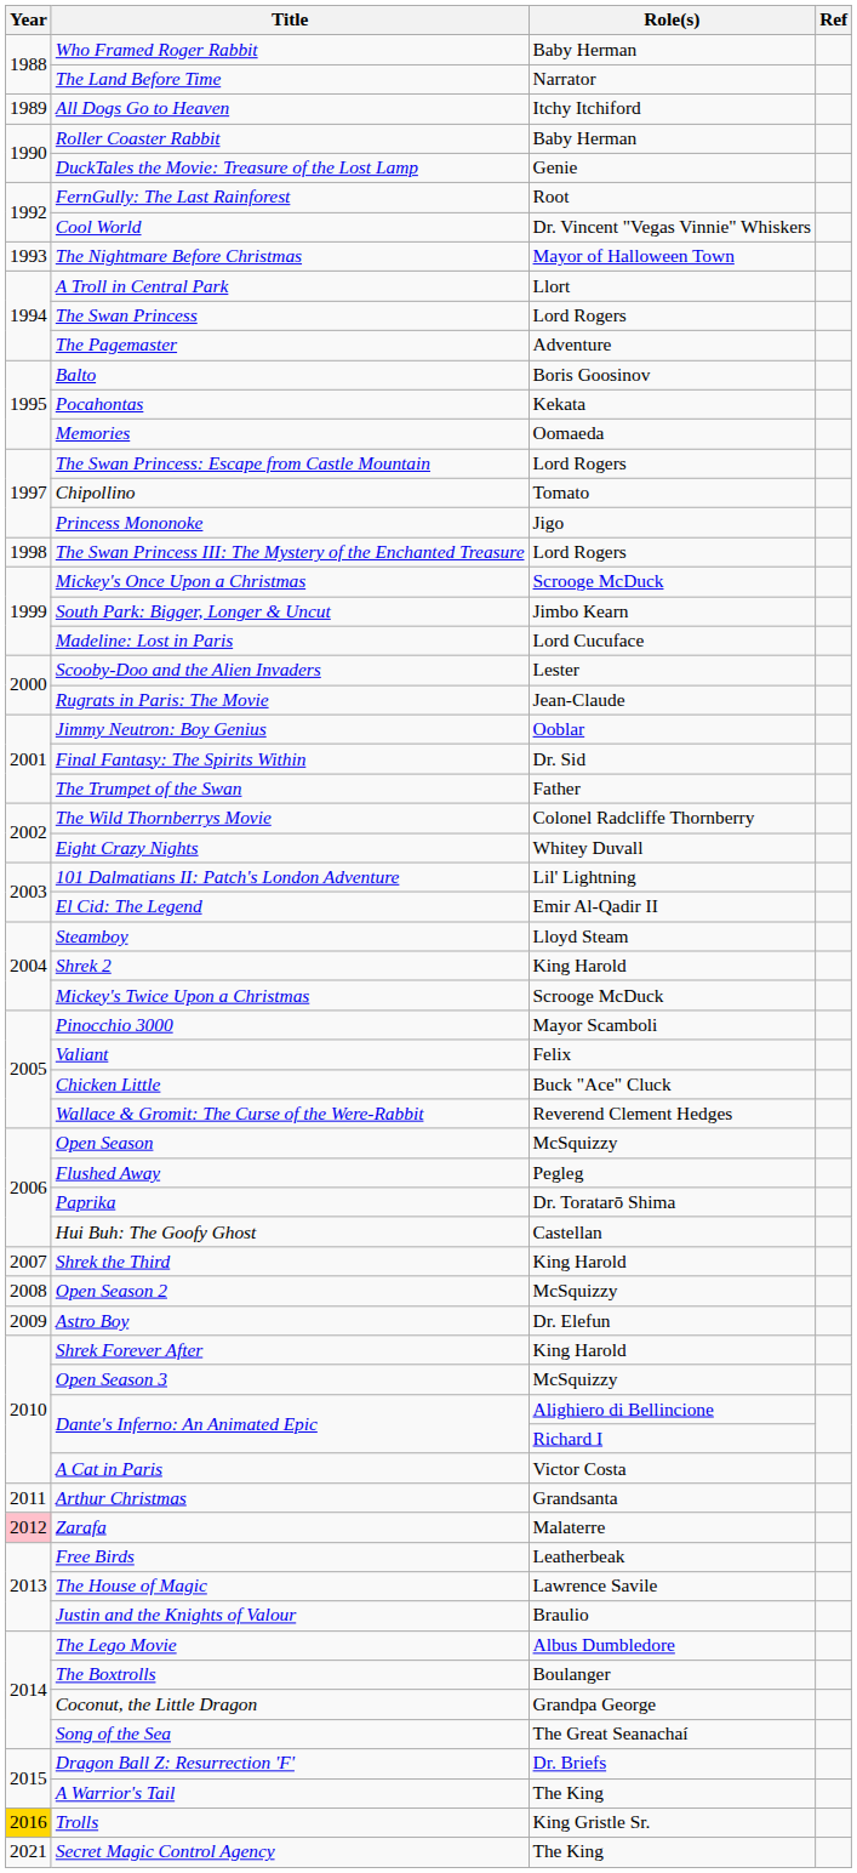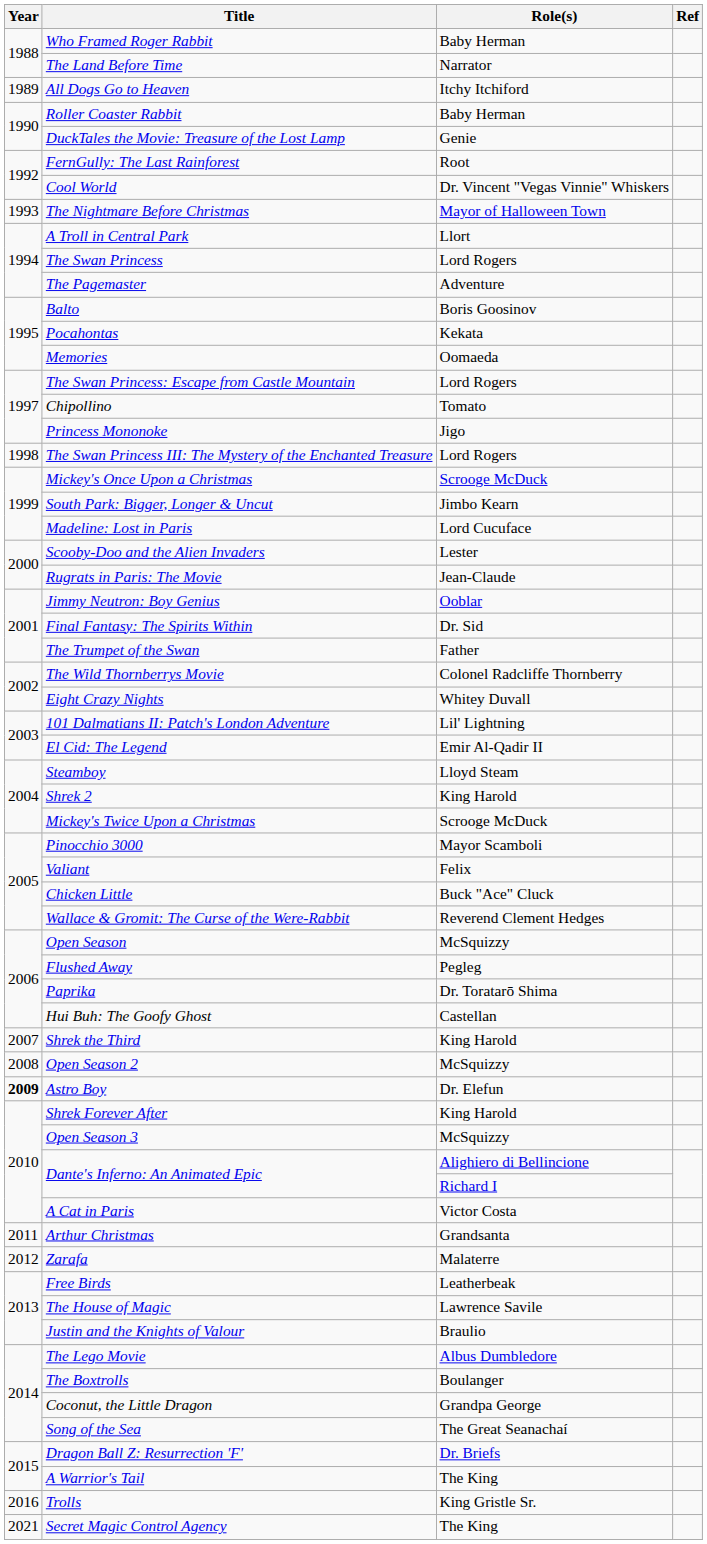Astro Boy | Year: normal -> bold
Zarafa | Year: pink background -> no background
Trolls | Year: gold background -> no background
